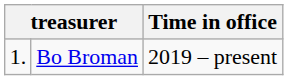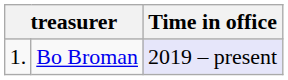Bo Broman | Time in office: no background -> lavender background
